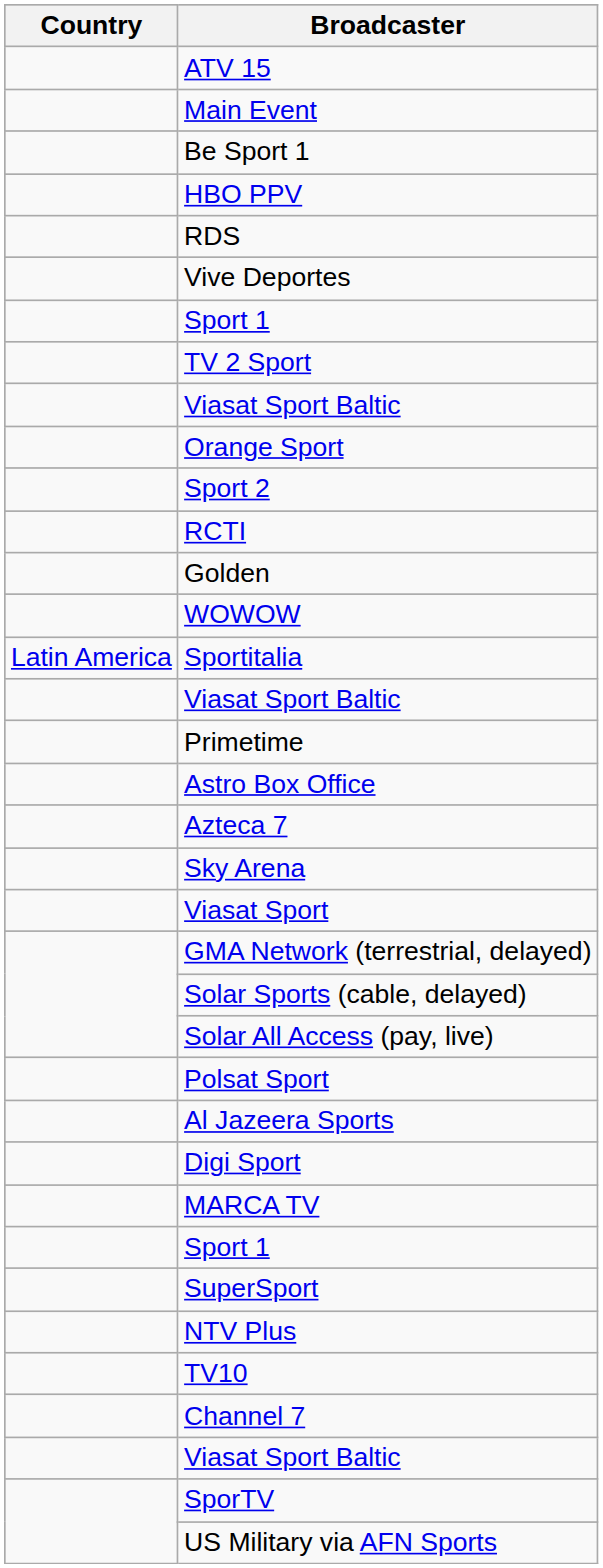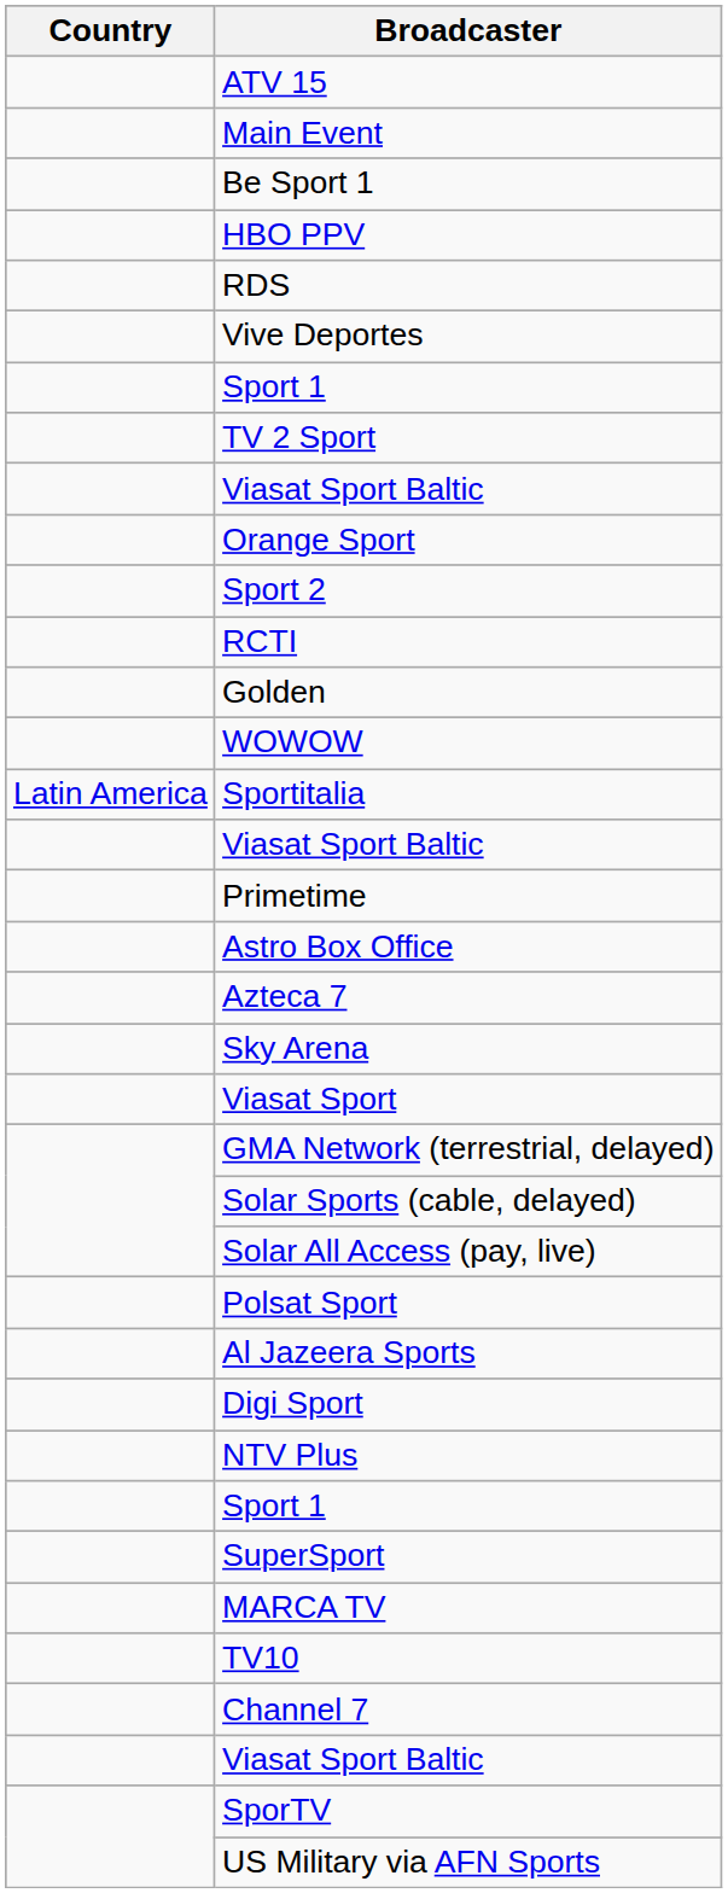row 29 | Broadcaster: MARCA TV -> NTV Plus
row 32 | Broadcaster: NTV Plus -> MARCA TV
